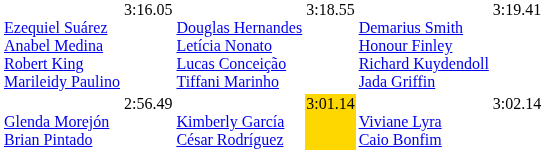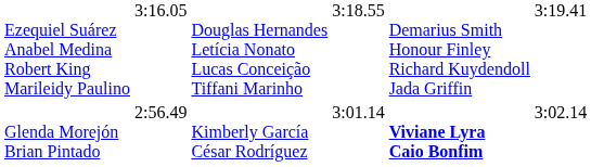Glenda Morejón Brian Pintado | column 4: gold background -> no background
Glenda Morejón Brian Pintado | column 5: normal -> bold
